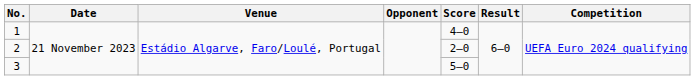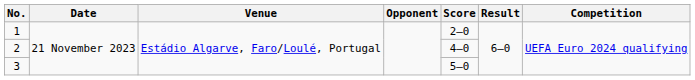1 | Score: 4–0 -> 2–0
2 | Score: 2–0 -> 4–0
